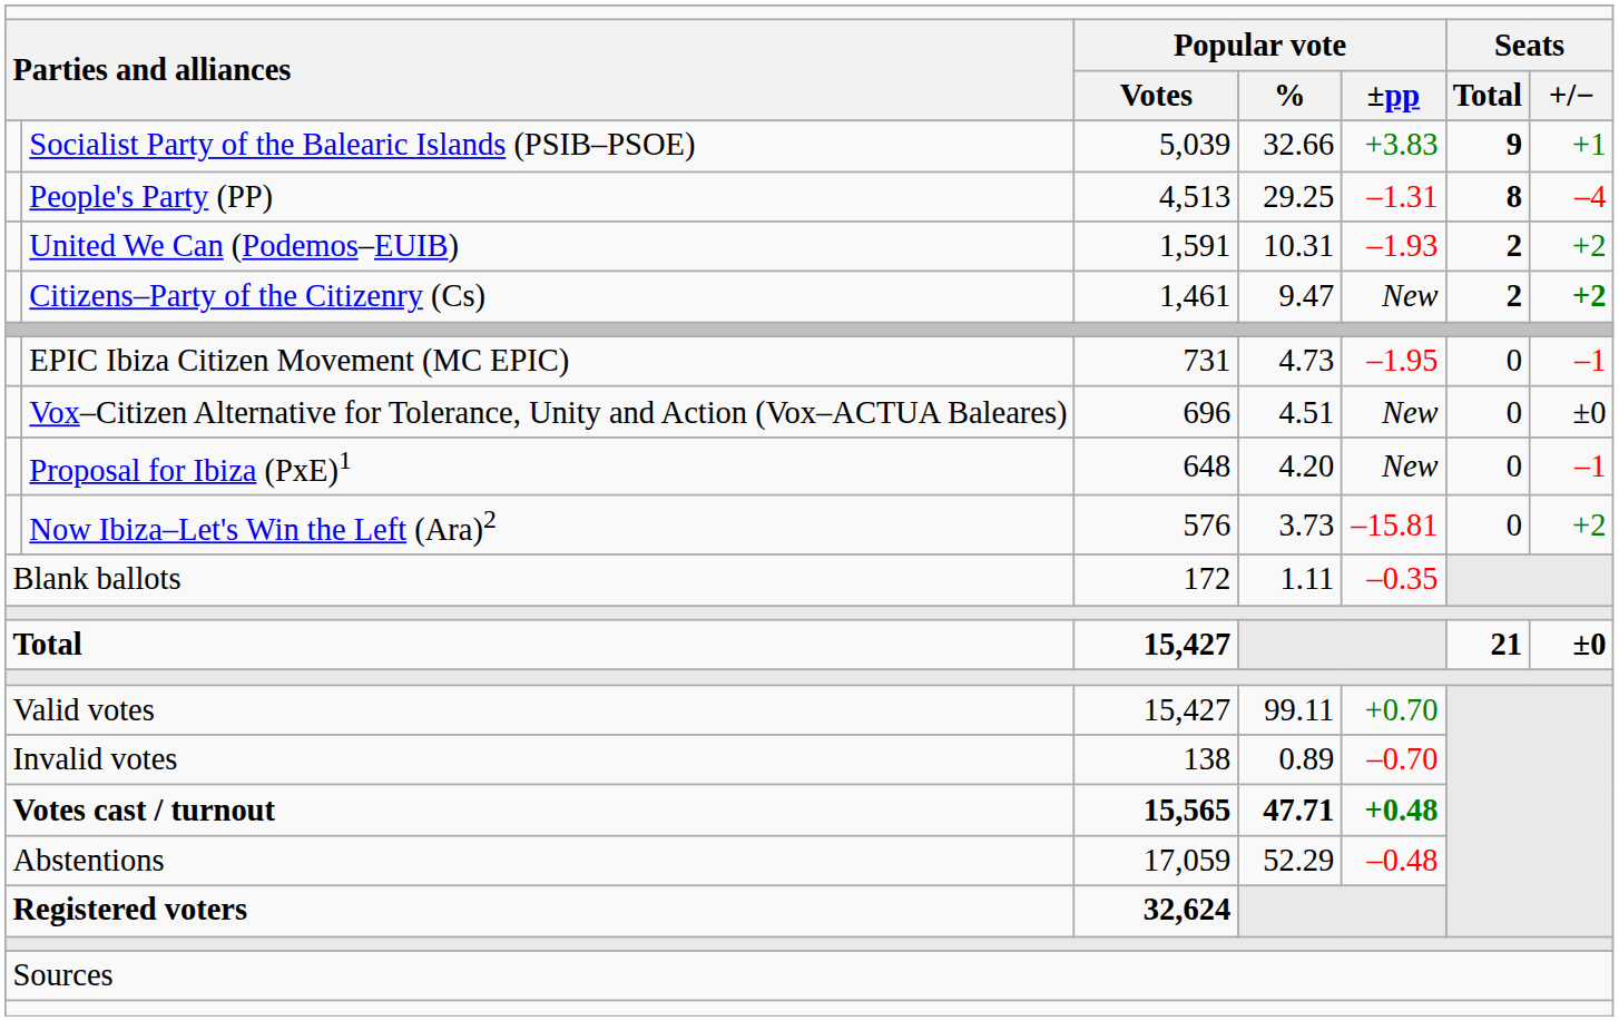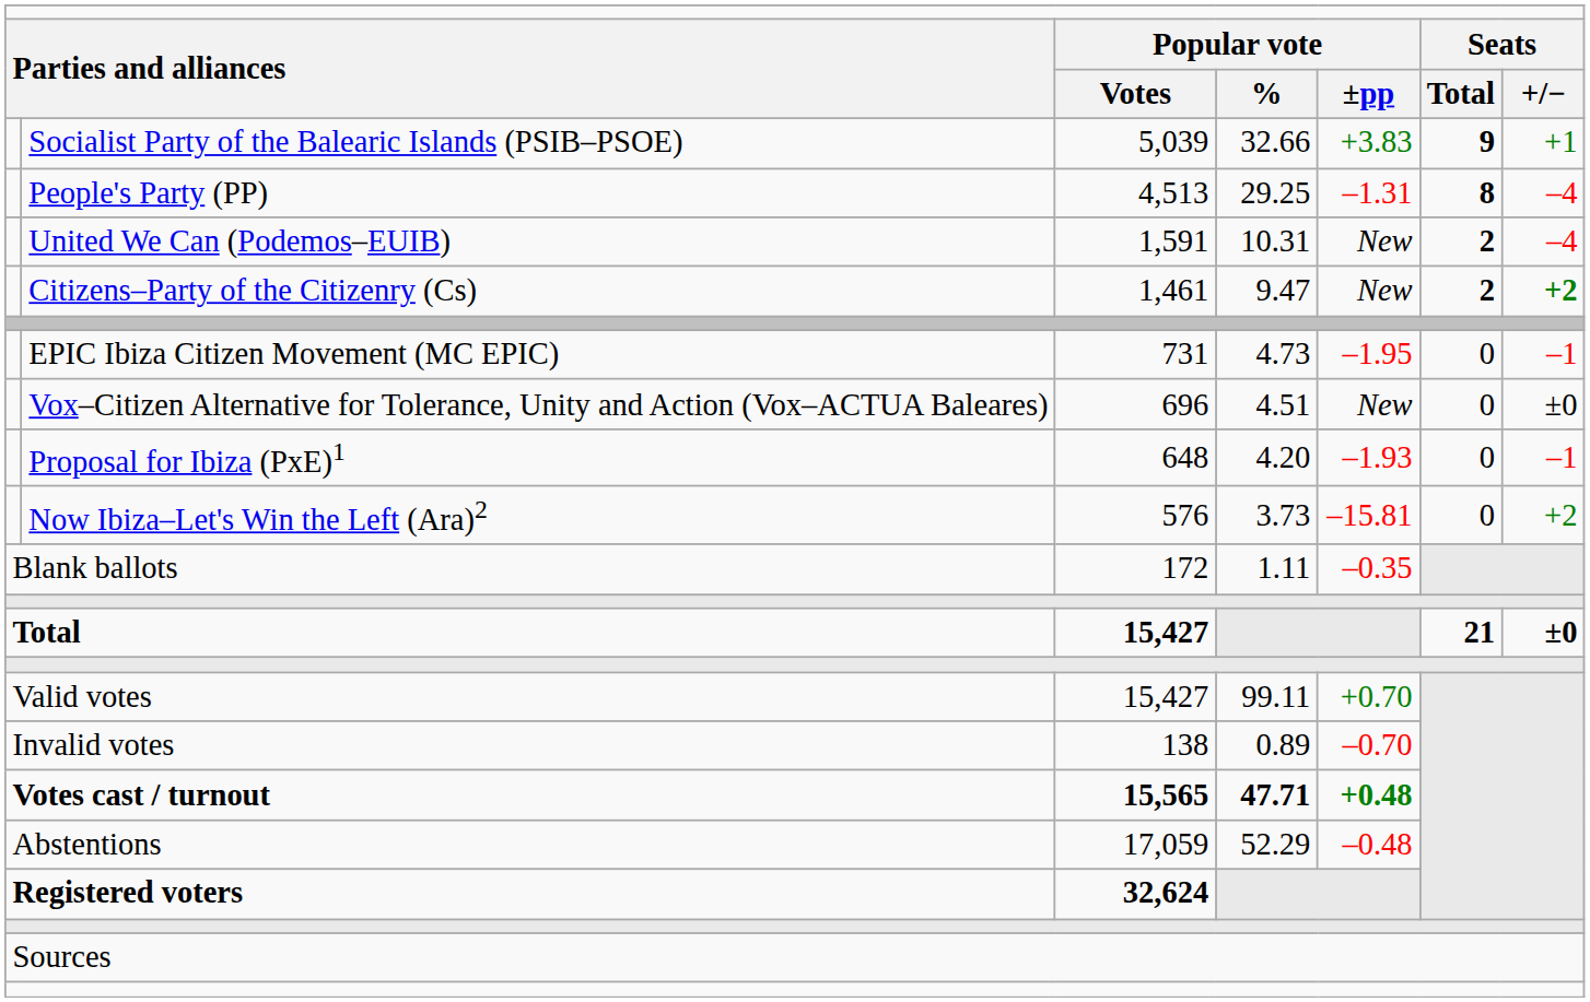United We Can (Podemos–EUIB) | column 5: –1.93 -> New
United We Can (Podemos–EUIB) | column 7: +2 -> –4
Proposal for Ibiza (PxE)1 | column 5: New -> –1.93
